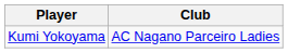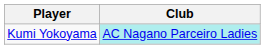Kumi Yokoyama | Club: no background -> paleturquoise background
